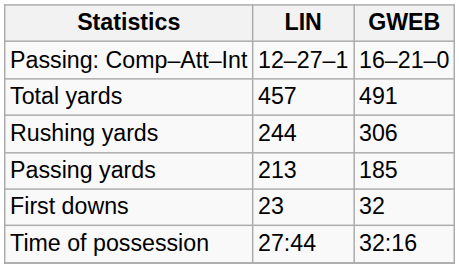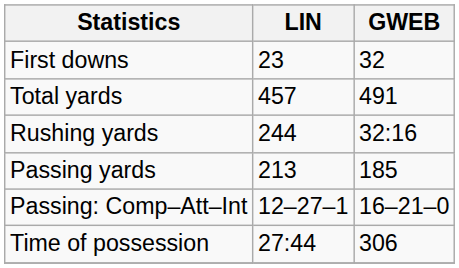rows swapped: First downs <-> Passing: Comp–Att–Int
Rushing yards | GWEB: 306 -> 32:16
Time of possession | GWEB: 32:16 -> 306
